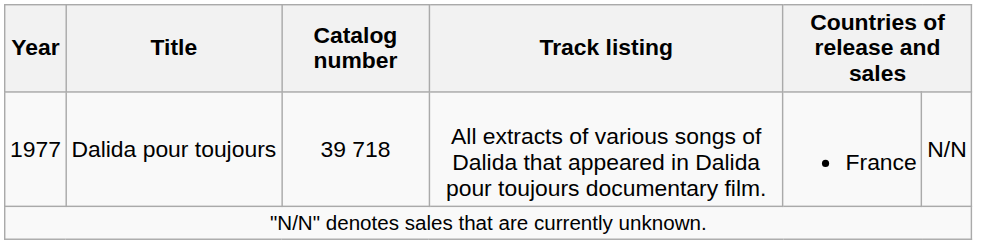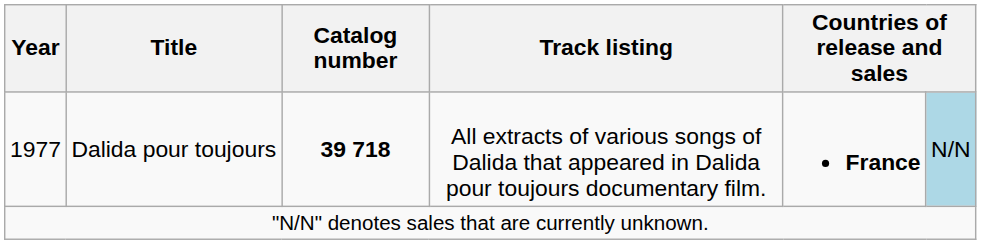1977 | Catalog number: normal -> bold
1977 | column 5: normal -> bold
1977 | column 6: no background -> lightblue background
